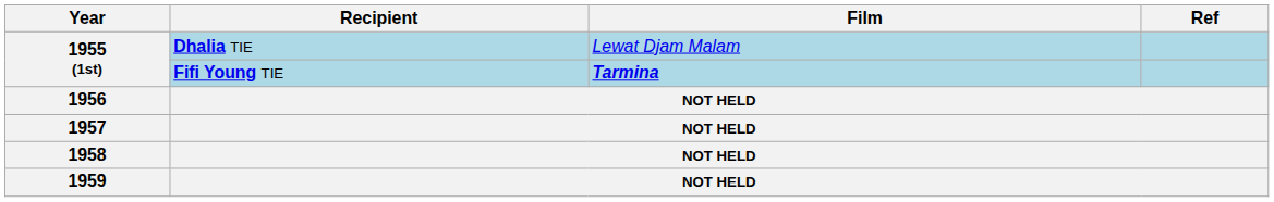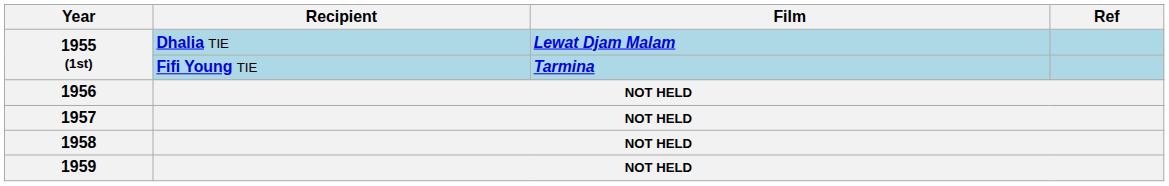Dhalia TIE | Film: normal -> bold
